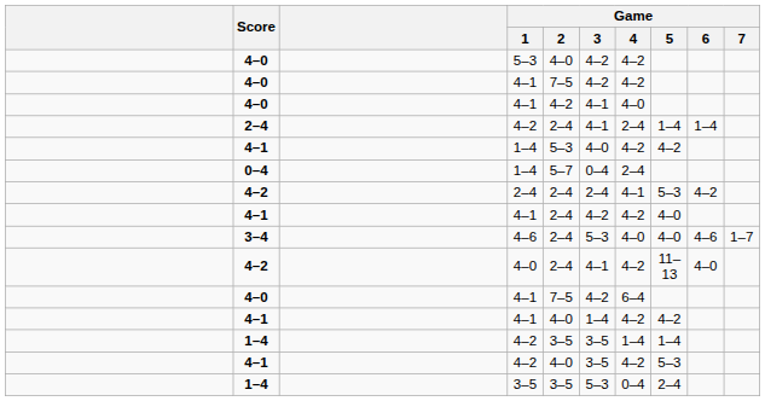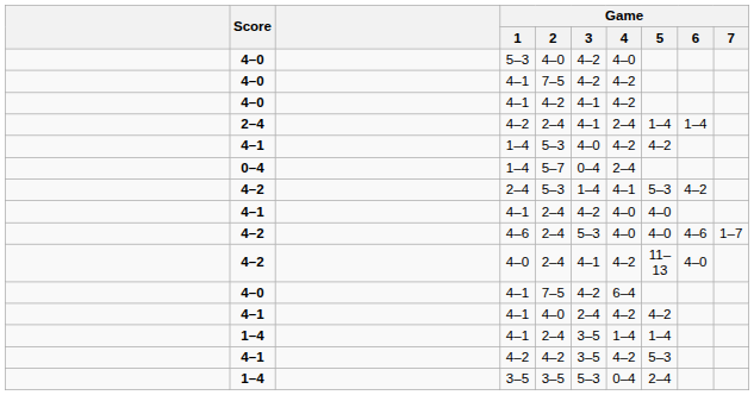row 3 | Game / 4: 4–2 -> 4–0
row 5 | Game / 4: 4–0 -> 4–2
row 9 | Game / 2: 2–4 -> 5–3
row 9 | Game / 3: 2–4 -> 1–4
row 10 | Game / 4: 4–2 -> 4–0
row 11 | Score: 3–4 -> 4–2
row 14 | Game / 3: 1–4 -> 2–4
row 15 | Game / 1: 4–2 -> 4–1
row 15 | Game / 2: 3–5 -> 2–4
row 16 | Game / 2: 4–0 -> 4–2
